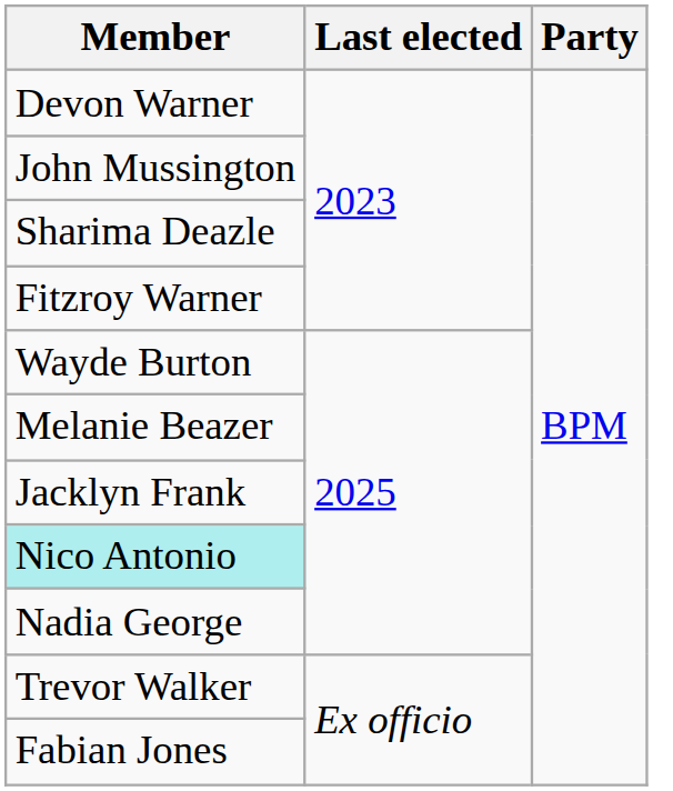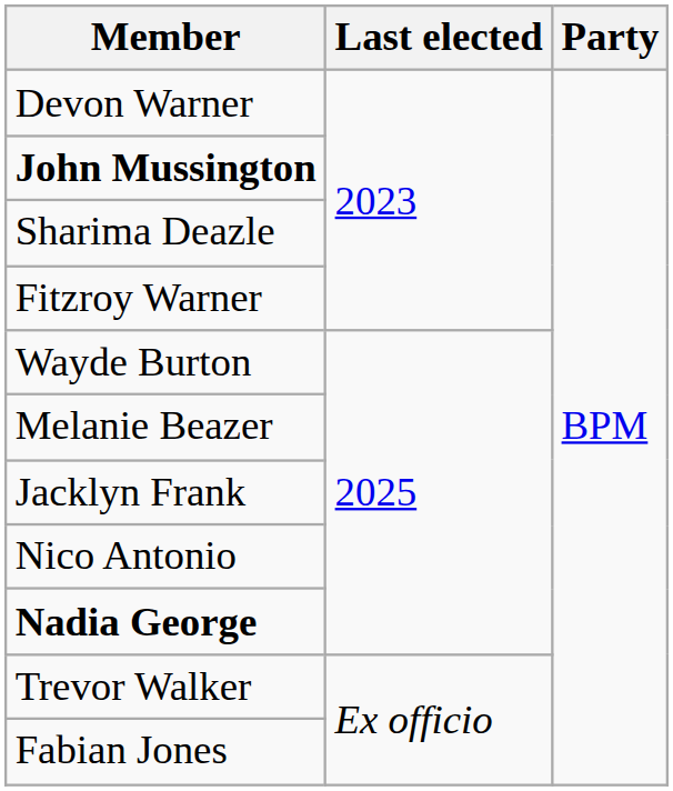John Mussington | Member: normal -> bold
Nico Antonio | Member: paleturquoise background -> no background
Nadia George | Member: normal -> bold
